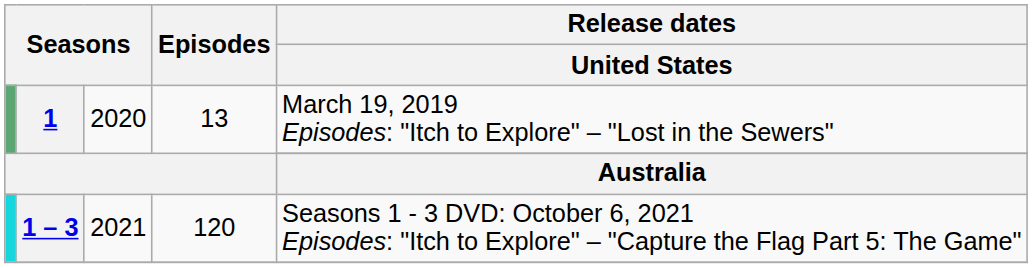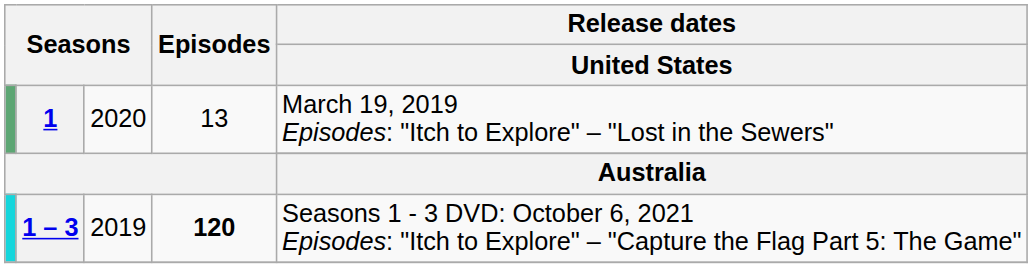1 – 3 | column 3: 2021 -> 2019
1 – 3 | Episodes: normal -> bold
